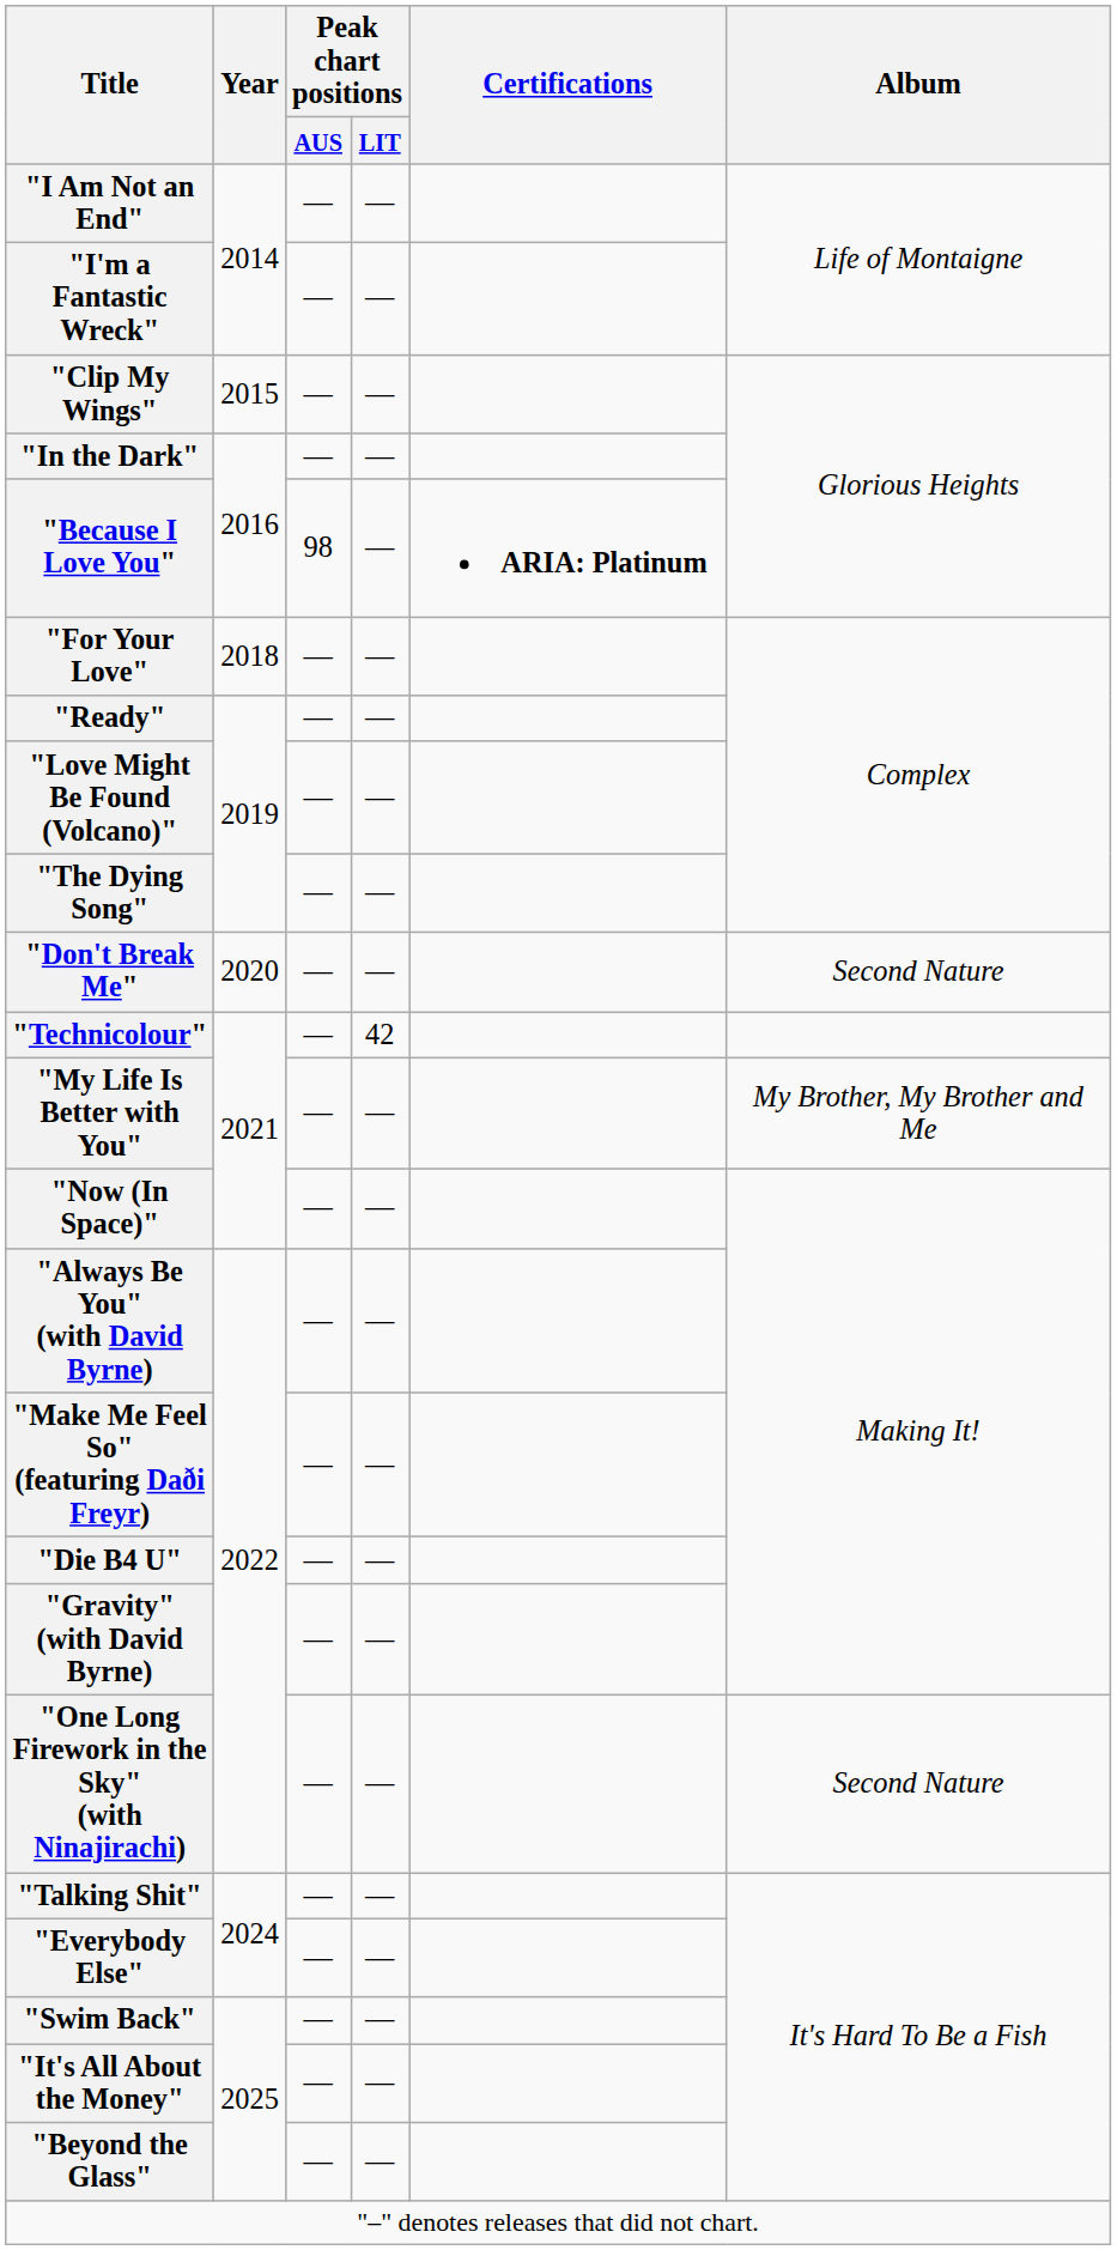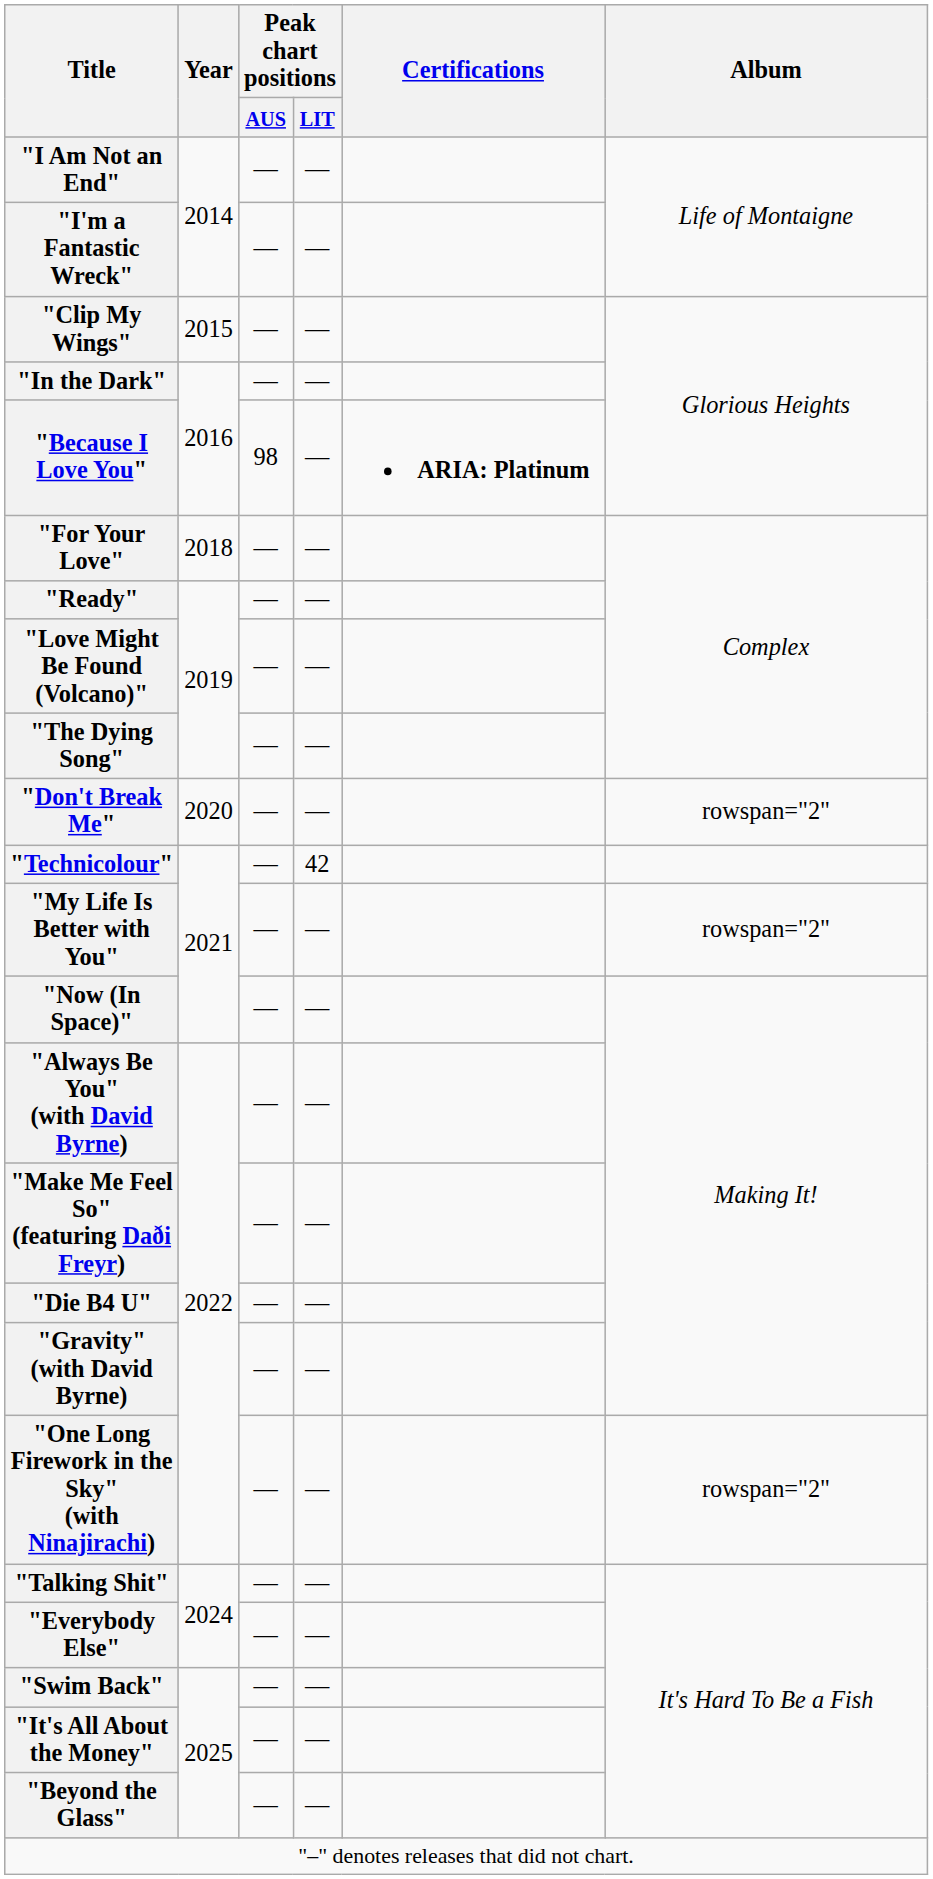"Don't Break Me" | Album: Second Nature -> rowspan="2"
"My Life Is Better with You" | Album: My Brother, My Brother and Me -> rowspan="2"
"One Long Firework in the Sky" (with Ninajirachi) | Album: Second Nature -> rowspan="2"
